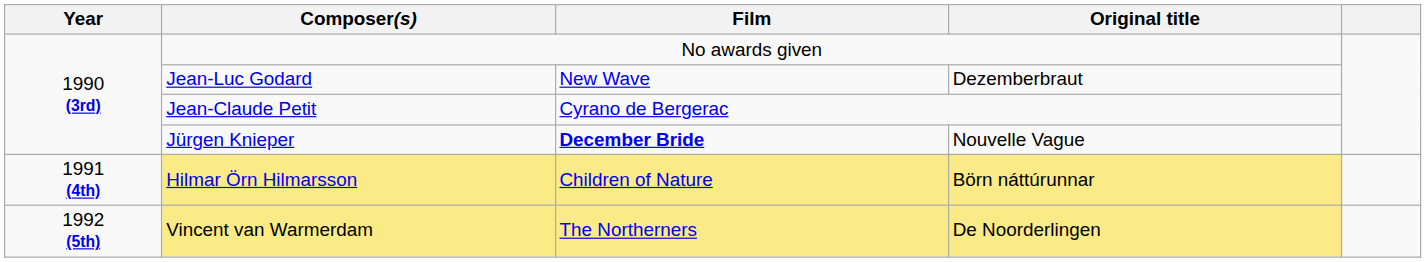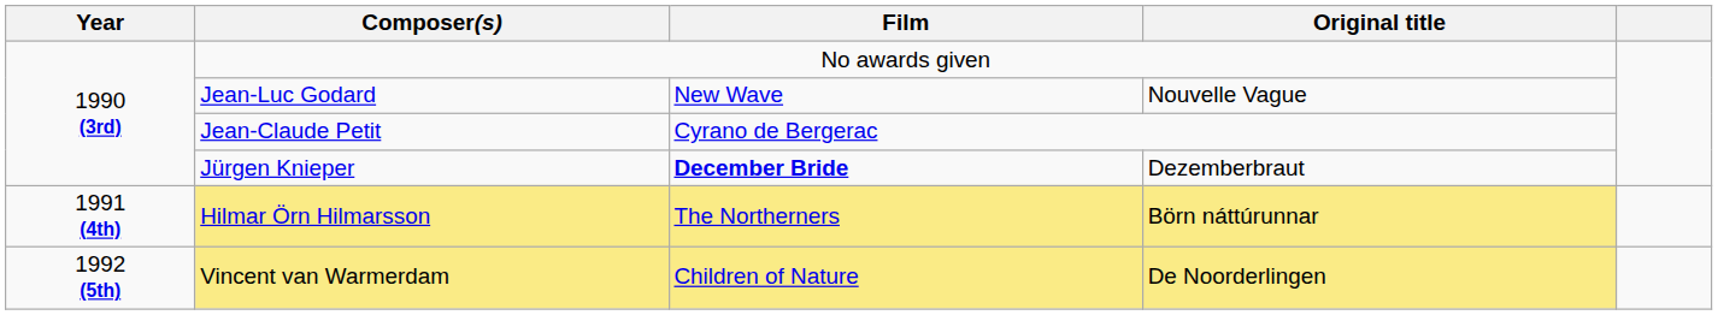Jean-Luc Godard | Original title: Dezemberbraut -> Nouvelle Vague
Jürgen Knieper | Original title: Nouvelle Vague -> Dezemberbraut
Hilmar Örn Hilmarsson | Film: Children of Nature -> The Northerners
Vincent van Warmerdam | Film: The Northerners -> Children of Nature
